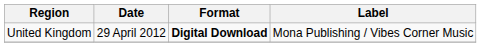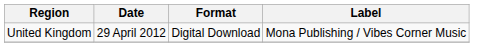United Kingdom | Format: bold -> normal
